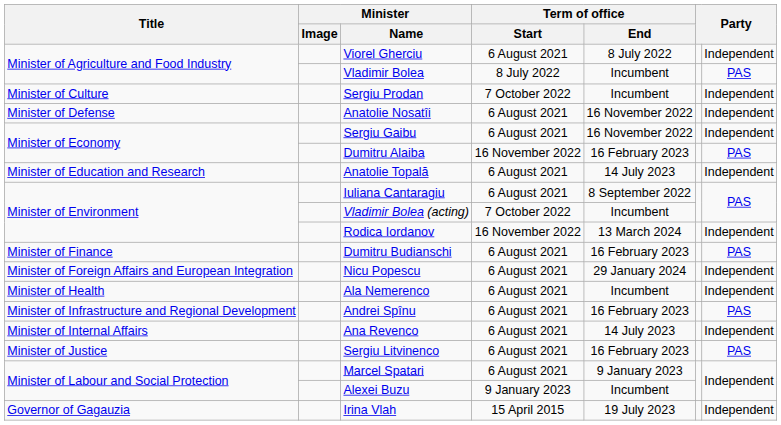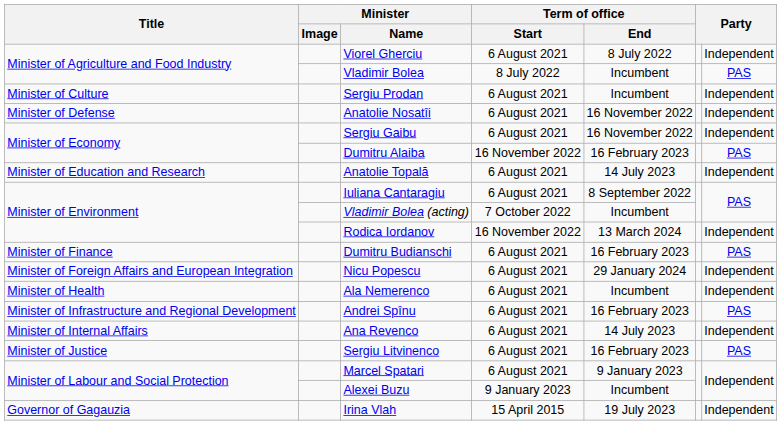Sergiu Prodan | Term of office / Start: 7 October 2022 -> 6 August 2021
